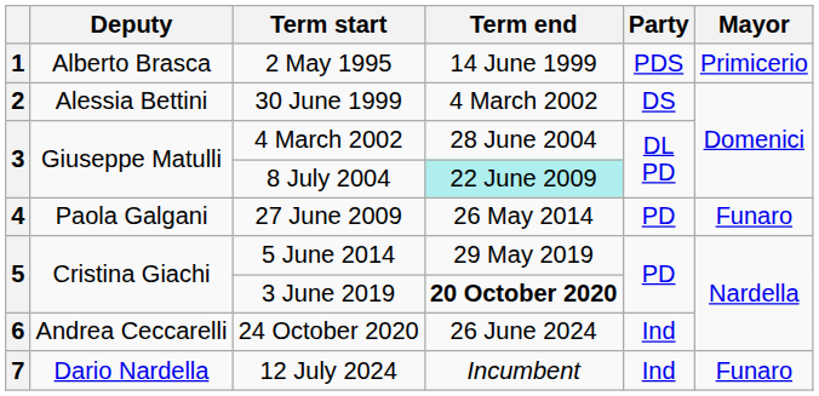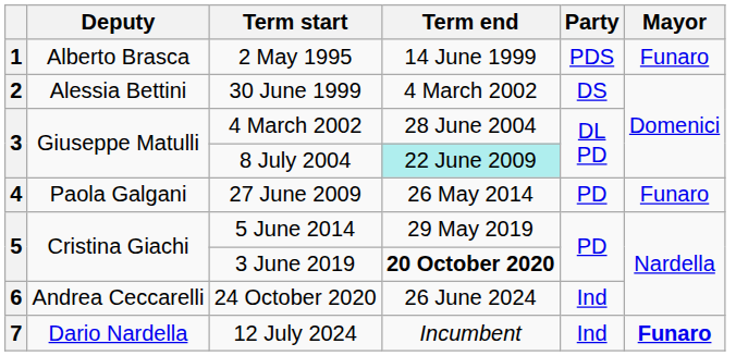2 May 1995 | Mayor: Primicerio -> Funaro
12 July 2024 | Mayor: normal -> bold
